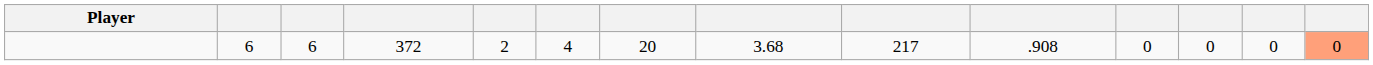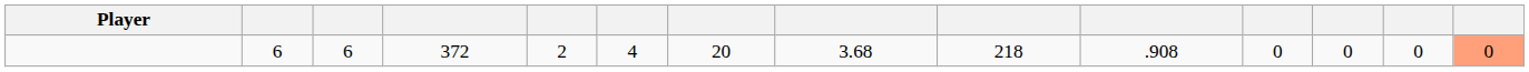row 2 | column 9: 217 -> 218
